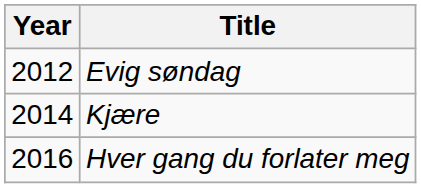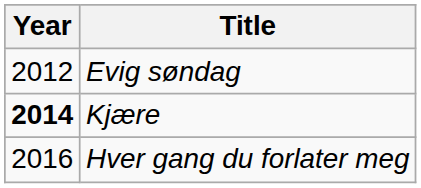Kjære | Year: normal -> bold
